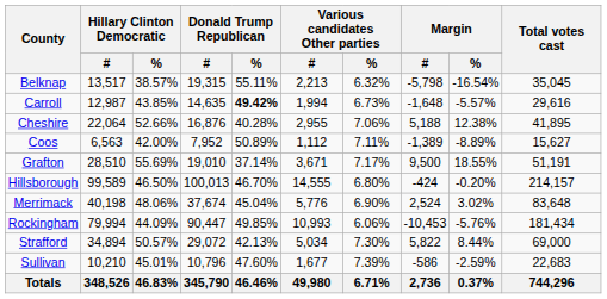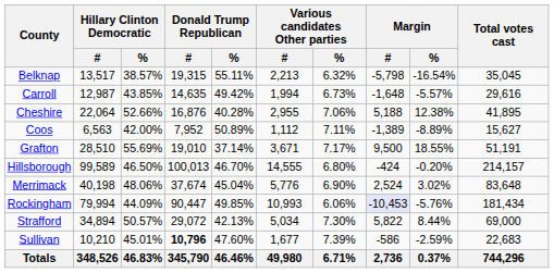Carroll | Donald Trump Republican / %: bold -> normal
Rockingham | Margin / #: no background -> lavender background
Sullivan | Donald Trump Republican / #: normal -> bold
